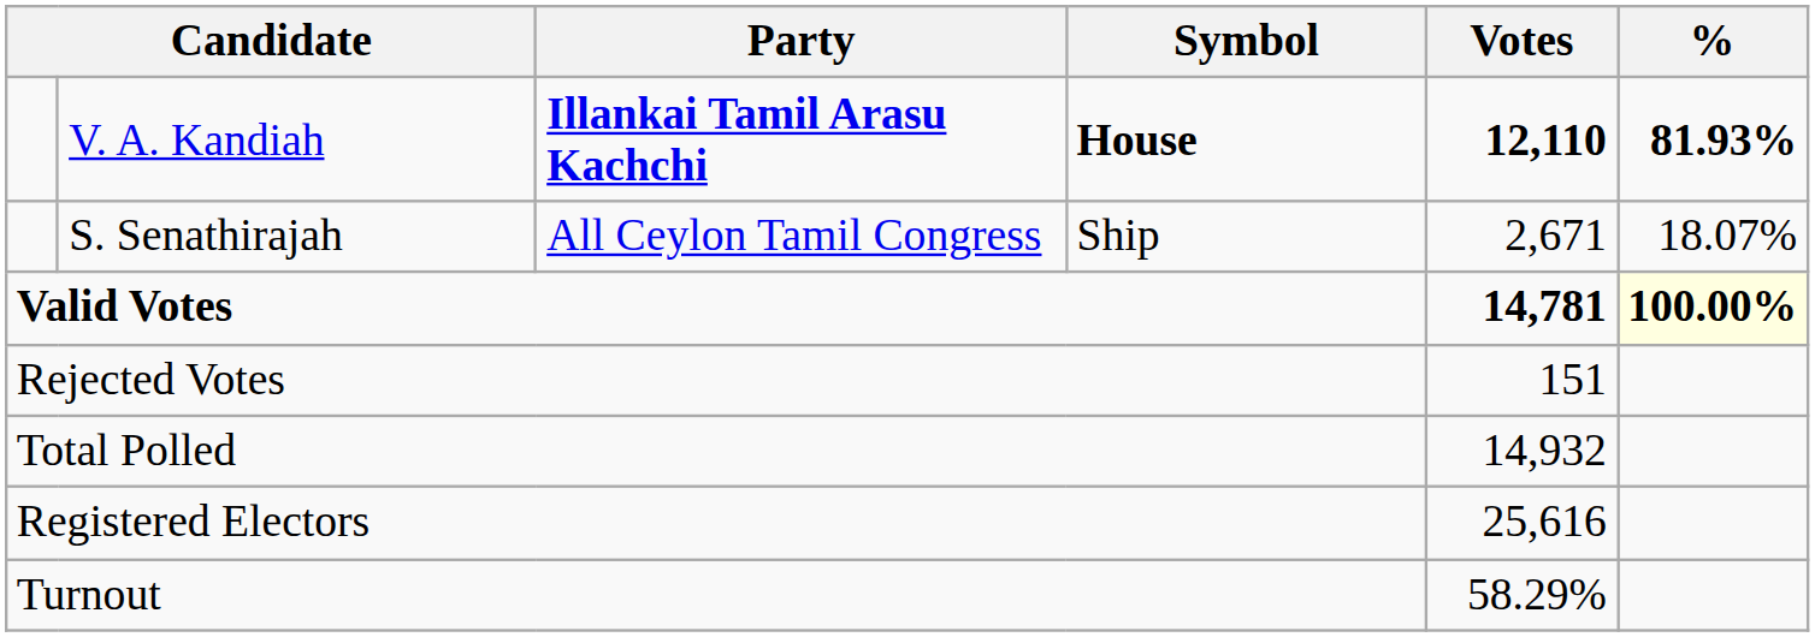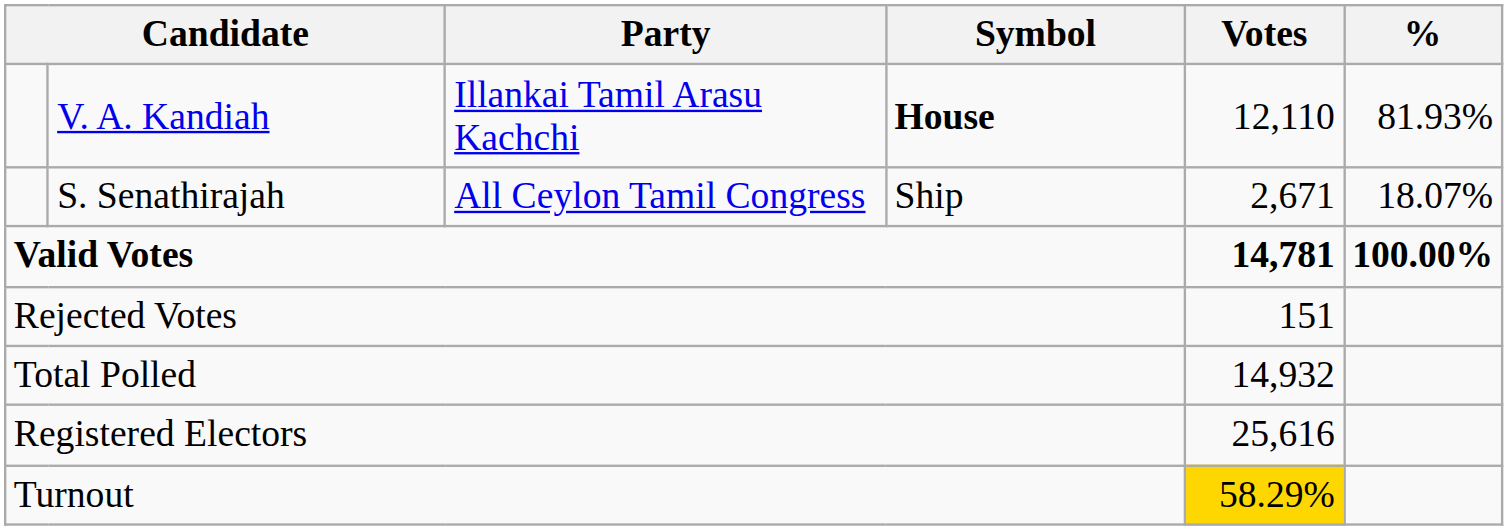V. A. Kandiah | Party: bold -> normal
V. A. Kandiah | Votes: bold -> normal
V. A. Kandiah | %: bold -> normal
Valid Votes | %: lightyellow background -> no background
Turnout | Votes: no background -> gold background
